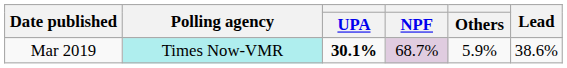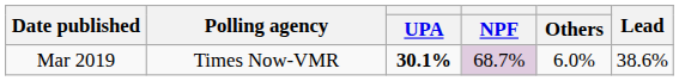Mar 2019 | Polling agency: paleturquoise background -> no background
Mar 2019 | Others: 5.9% -> 6.0%
